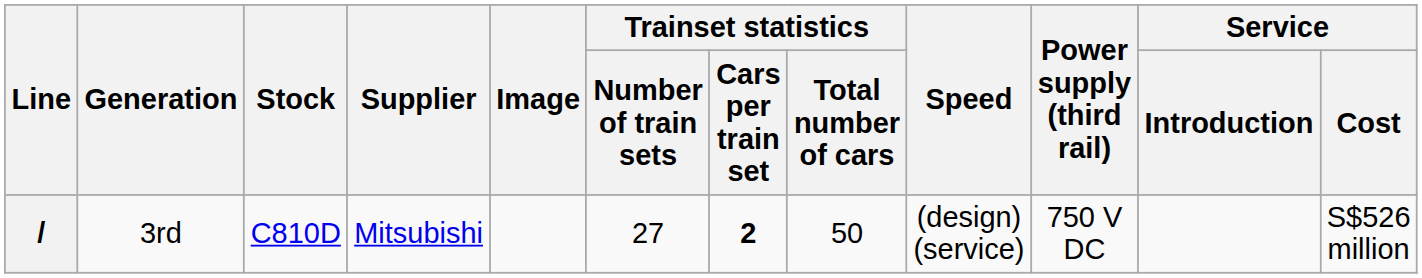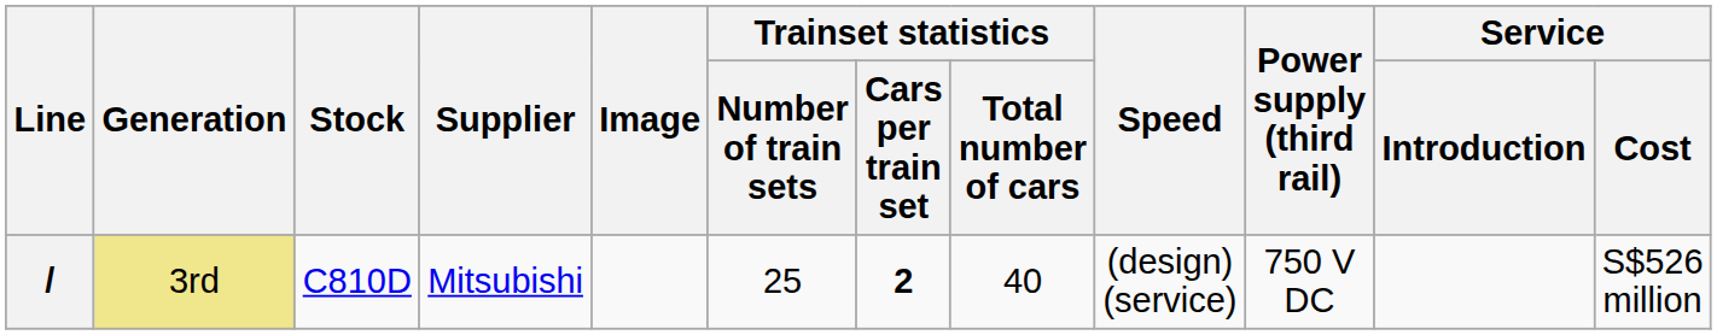/ | Generation: no background -> khaki background
/ | Trainset statistics / Number of train sets: 27 -> 25
/ | Trainset statistics / Total number of cars: 50 -> 40
